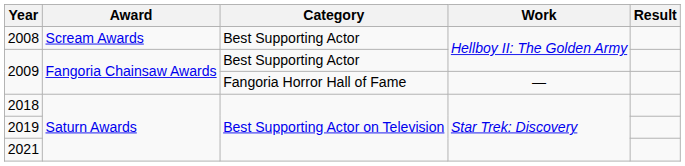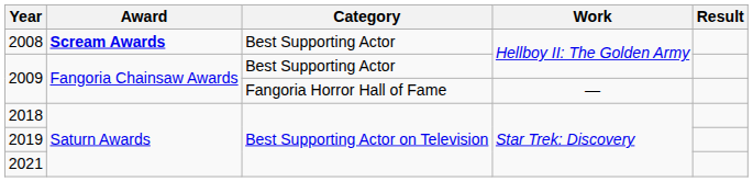2008 | Award: normal -> bold
